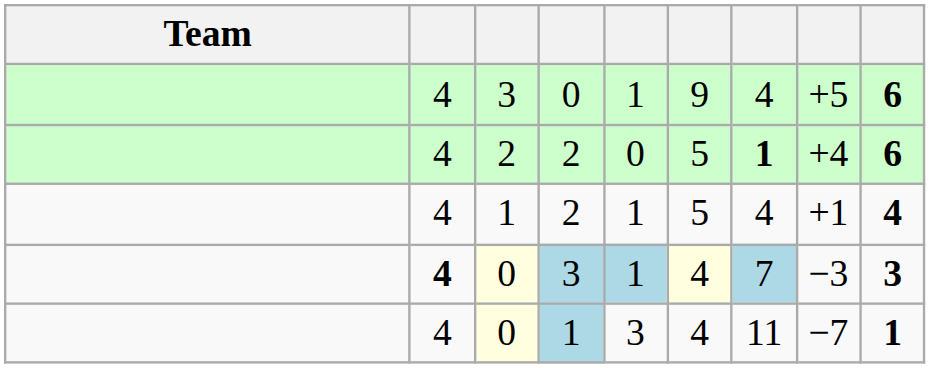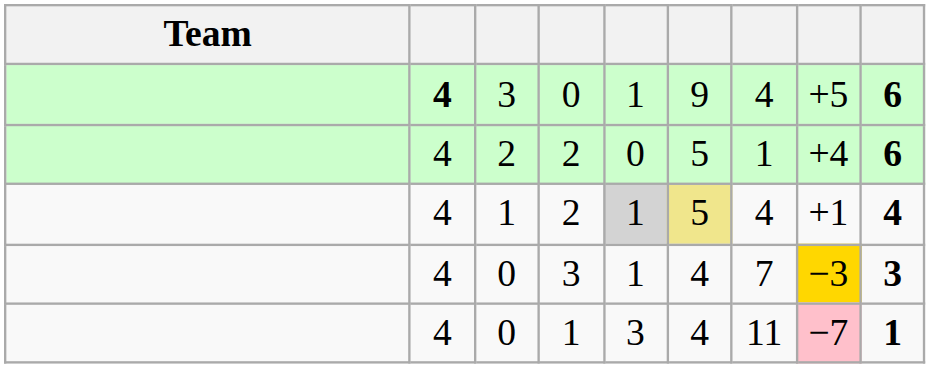row 2 | column 2: normal -> bold
row 3 | column 7: bold -> normal
row 4 | column 5: no background -> lightgrey background
row 4 | column 6: no background -> khaki background
row 5 | column 2: bold -> normal
row 5 | column 3: lightyellow background -> no background
row 5 | column 4: lightblue background -> no background
row 5 | column 5: lightblue background -> no background
row 5 | column 6: lightyellow background -> no background
row 5 | column 7: lightblue background -> no background
row 5 | column 8: no background -> gold background
row 6 | column 3: lightyellow background -> no background
row 6 | column 4: lightblue background -> no background
row 6 | column 8: no background -> pink background
